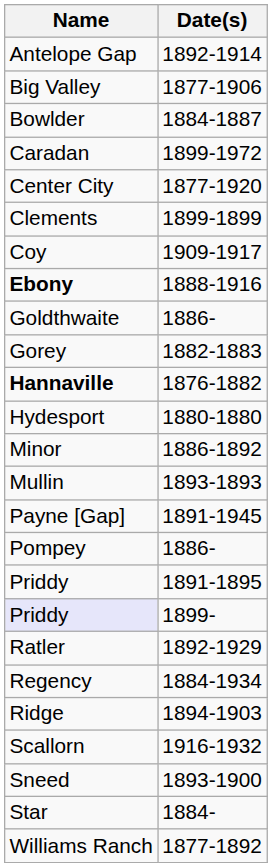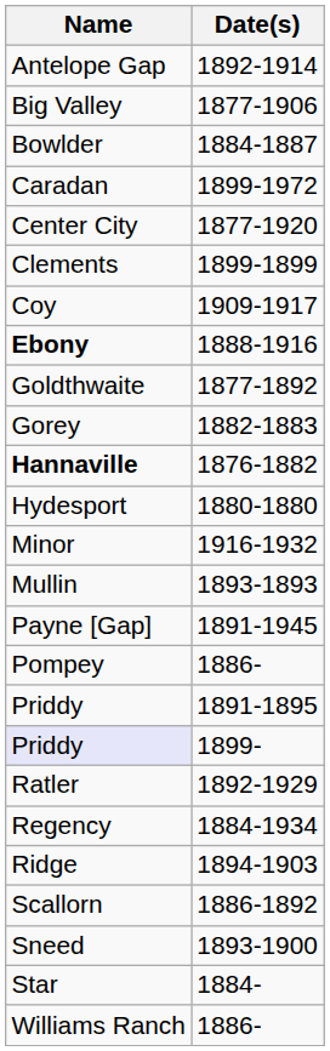row 10 | Date(s): 1886- -> 1877-1892
row 14 | Date(s): 1886-1892 -> 1916-1932
row 23 | Date(s): 1916-1932 -> 1886-1892
row 26 | Date(s): 1877-1892 -> 1886-
